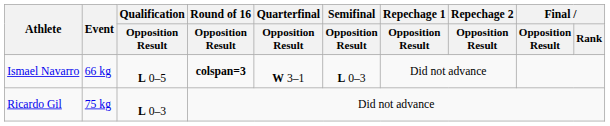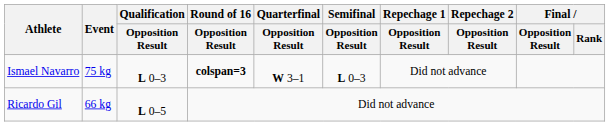Ismael Navarro | Event: 66 kg -> 75 kg
Ismael Navarro | Qualification / Opposition Result: L 0–5 -> L 0–3
Ricardo Gil | Event: 75 kg -> 66 kg
Ricardo Gil | Qualification / Opposition Result: L 0–3 -> L 0–5
